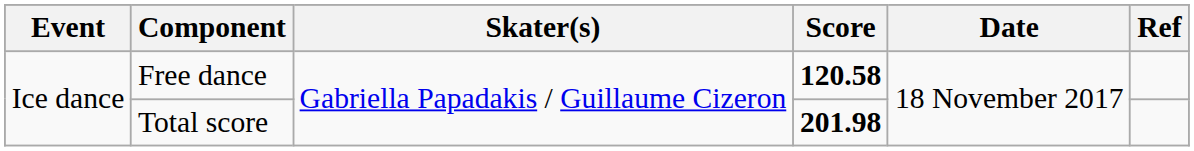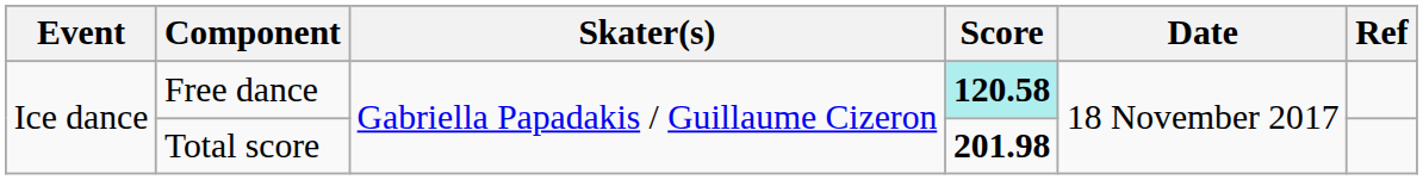Free dance | Score: no background -> paleturquoise background
